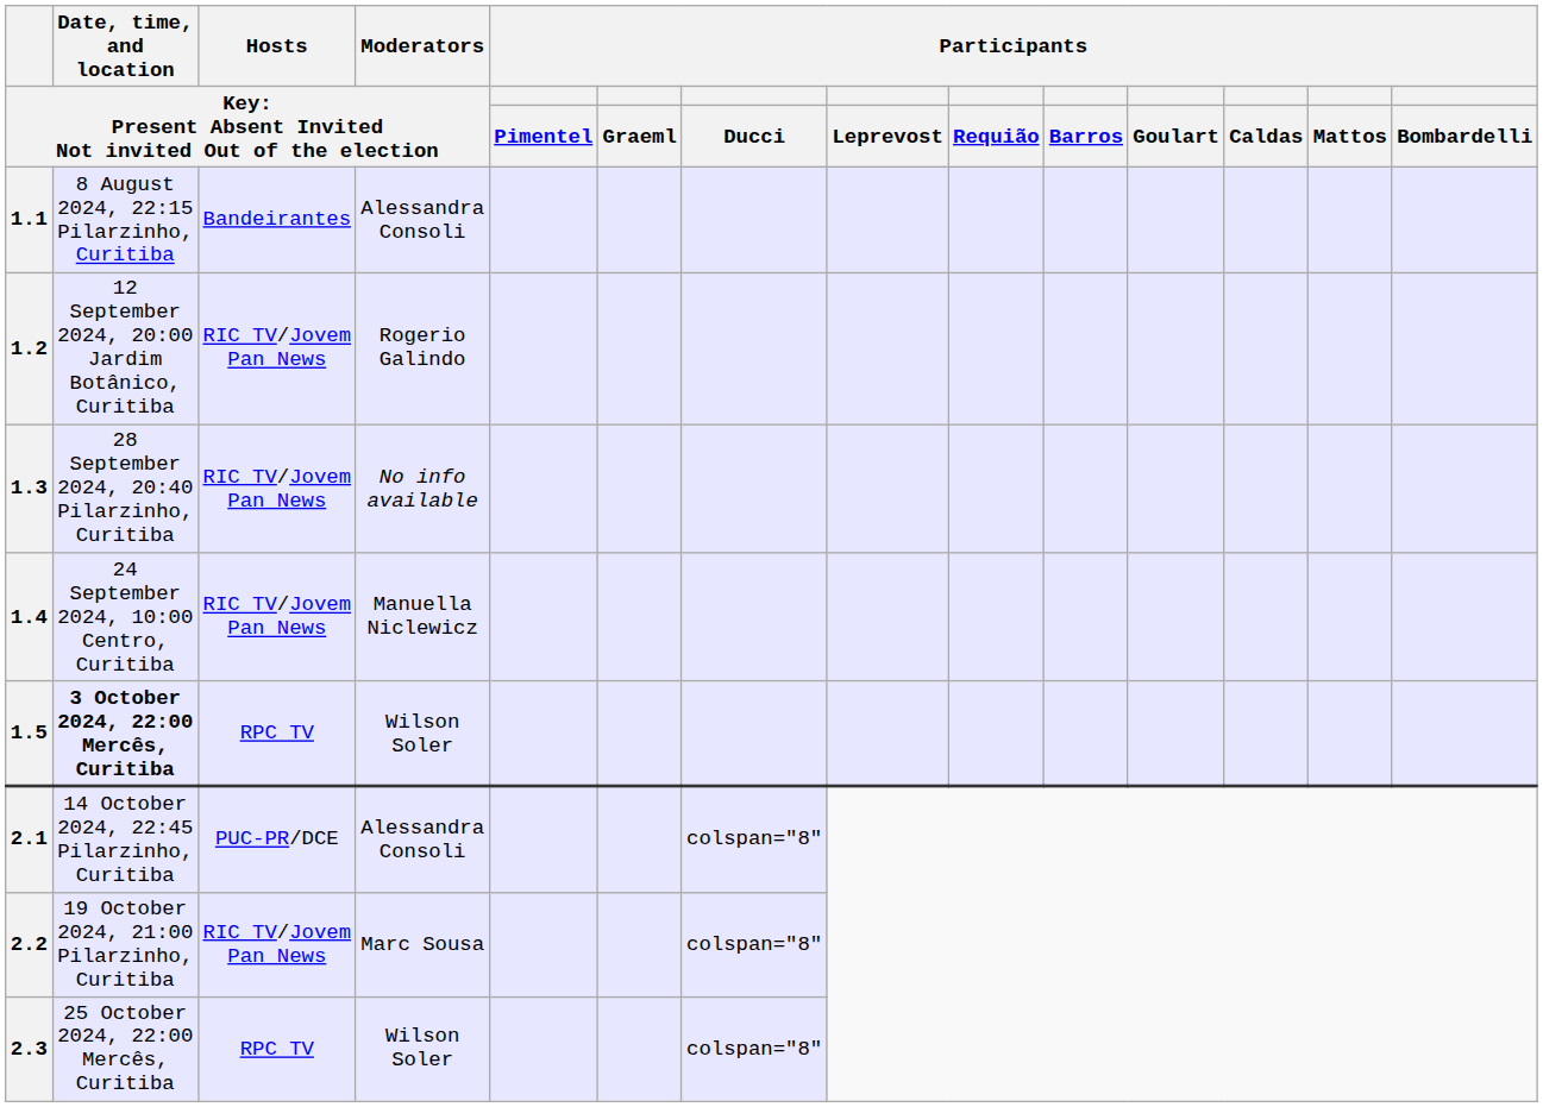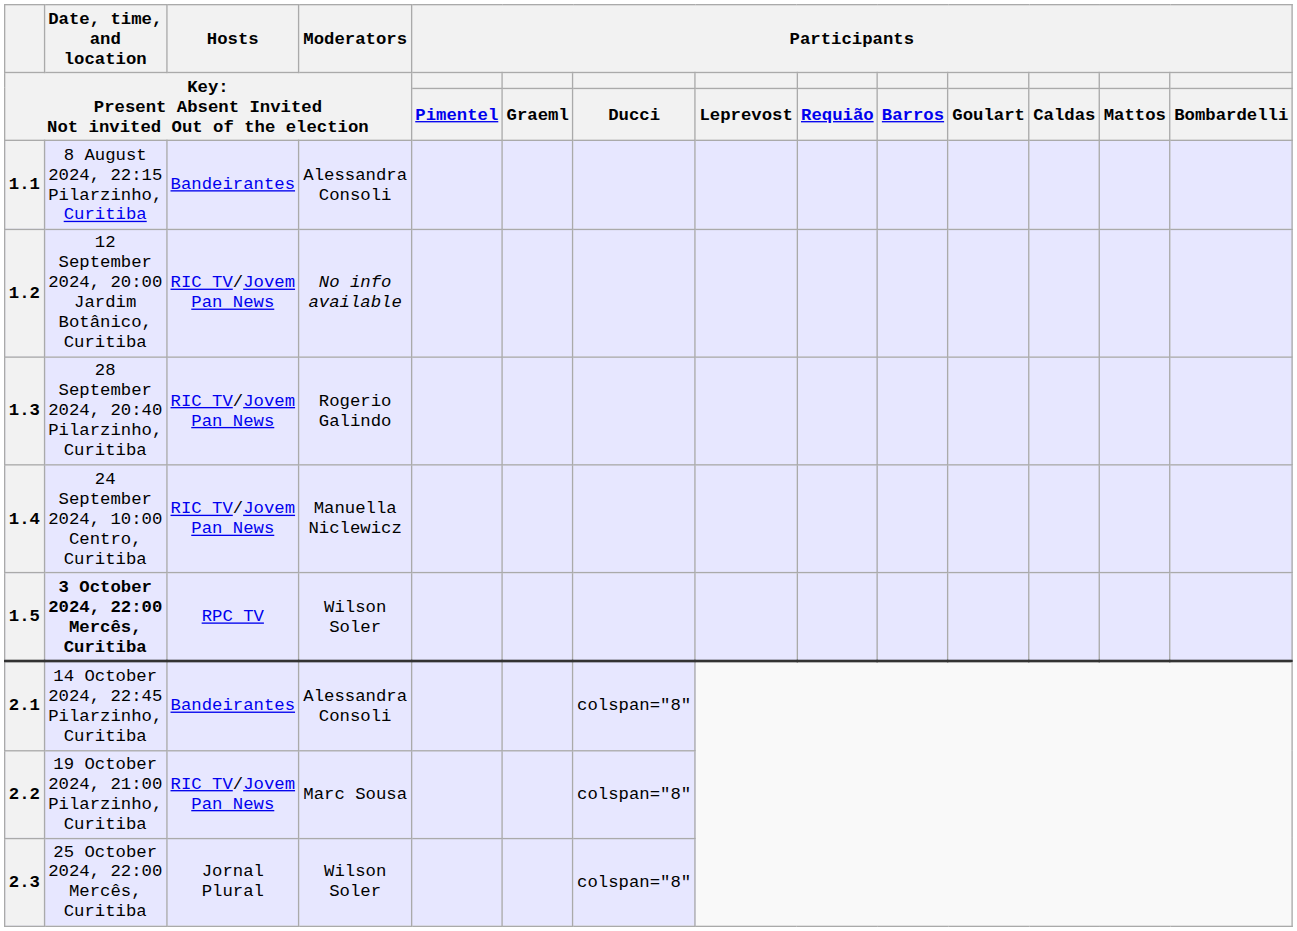1.2 | column 4: Rogerio Galindo -> No info available
1.3 | column 4: No info available -> Rogerio Galindo
2.1 | column 3: PUC-PR/DCE -> Bandeirantes
2.3 | column 3: RPC TV -> Jornal Plural
